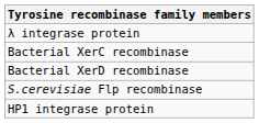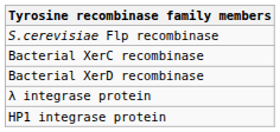row 2 | column 1: λ integrase protein -> S.cerevisiae Flp recombinase
row 5 | column 1: S.cerevisiae Flp recombinase -> λ integrase protein
